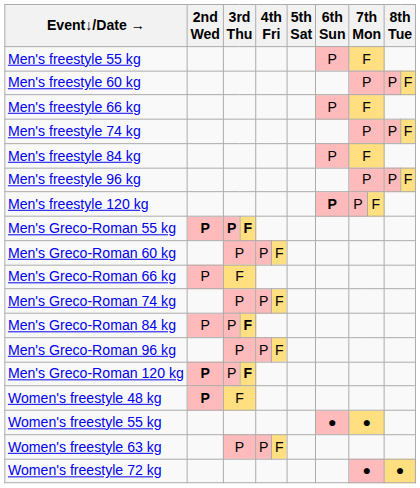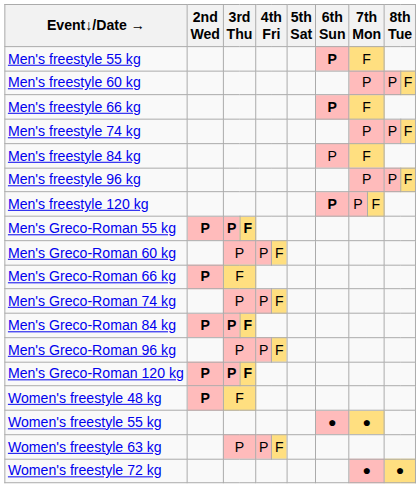Men's freestyle 55 kg | 6th Sun: normal -> bold
Men's freestyle 66 kg | 6th Sun: normal -> bold
Men's Greco-Roman 66 kg | 2nd Wed: normal -> bold
Men's Greco-Roman 84 kg | 2nd Wed: normal -> bold
Men's Greco-Roman 84 kg | column 3: normal -> bold
Men's Greco-Roman 120 kg | column 3: normal -> bold
